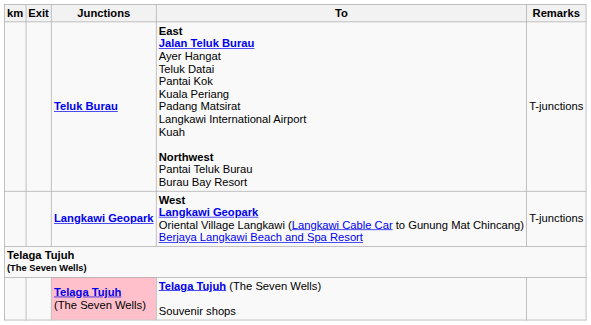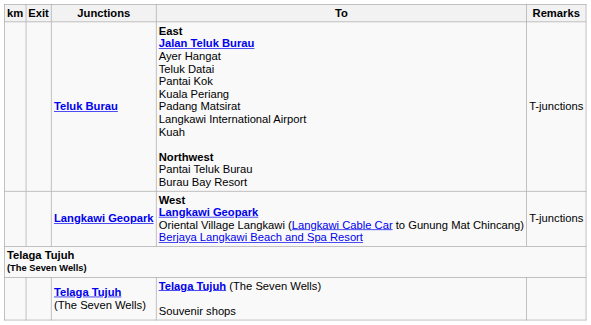Telaga Tujuh (The Seven Wells) Souvenir shops | Junctions: pink background -> no background
